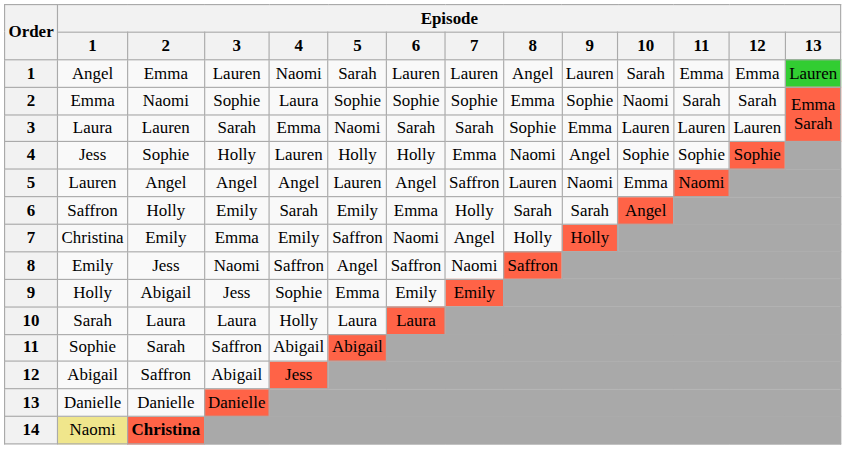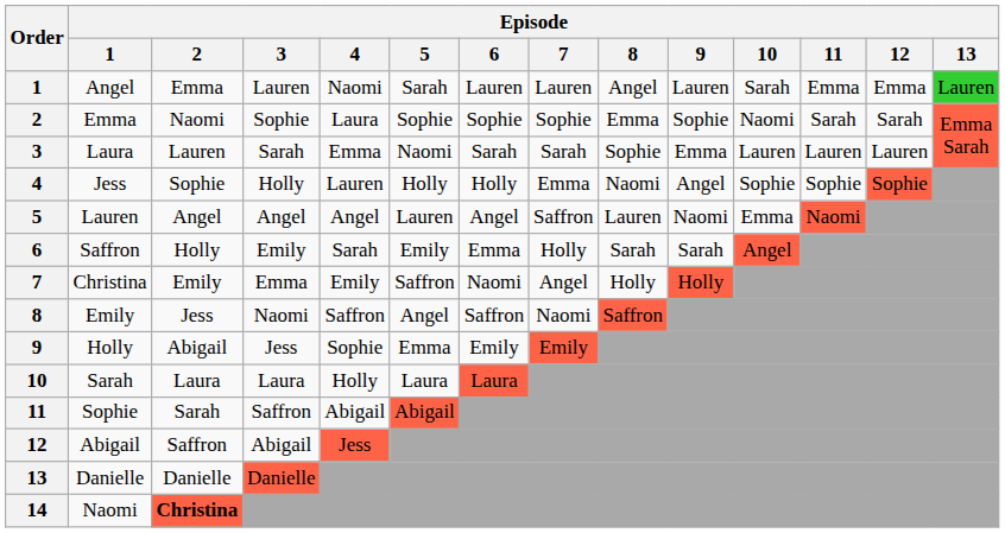14 | Episode / 1: khaki background -> no background
